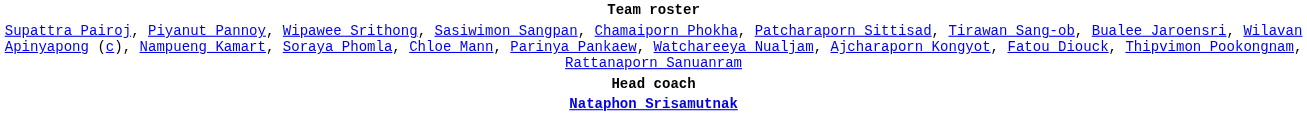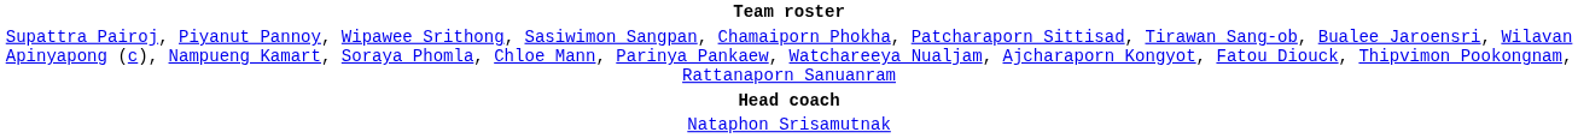row 4 | column 1: bold -> normal
